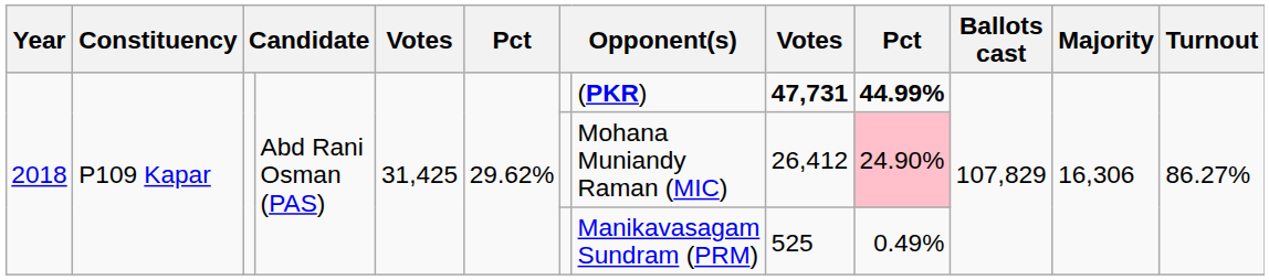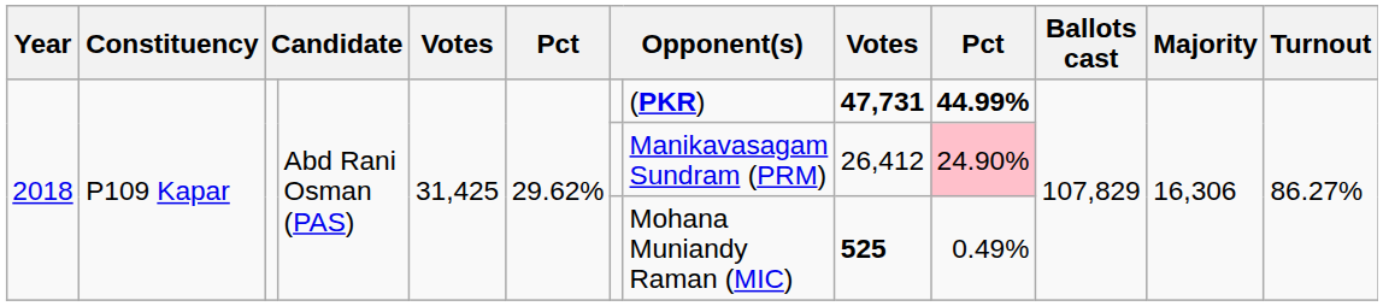row 3 | column 8: Mohana Muniandy Raman (MIC) -> Manikavasagam Sundram (PRM)
row 4 | column 8: Manikavasagam Sundram (PRM) -> Mohana Muniandy Raman (MIC)
row 4 | column 9: normal -> bold
